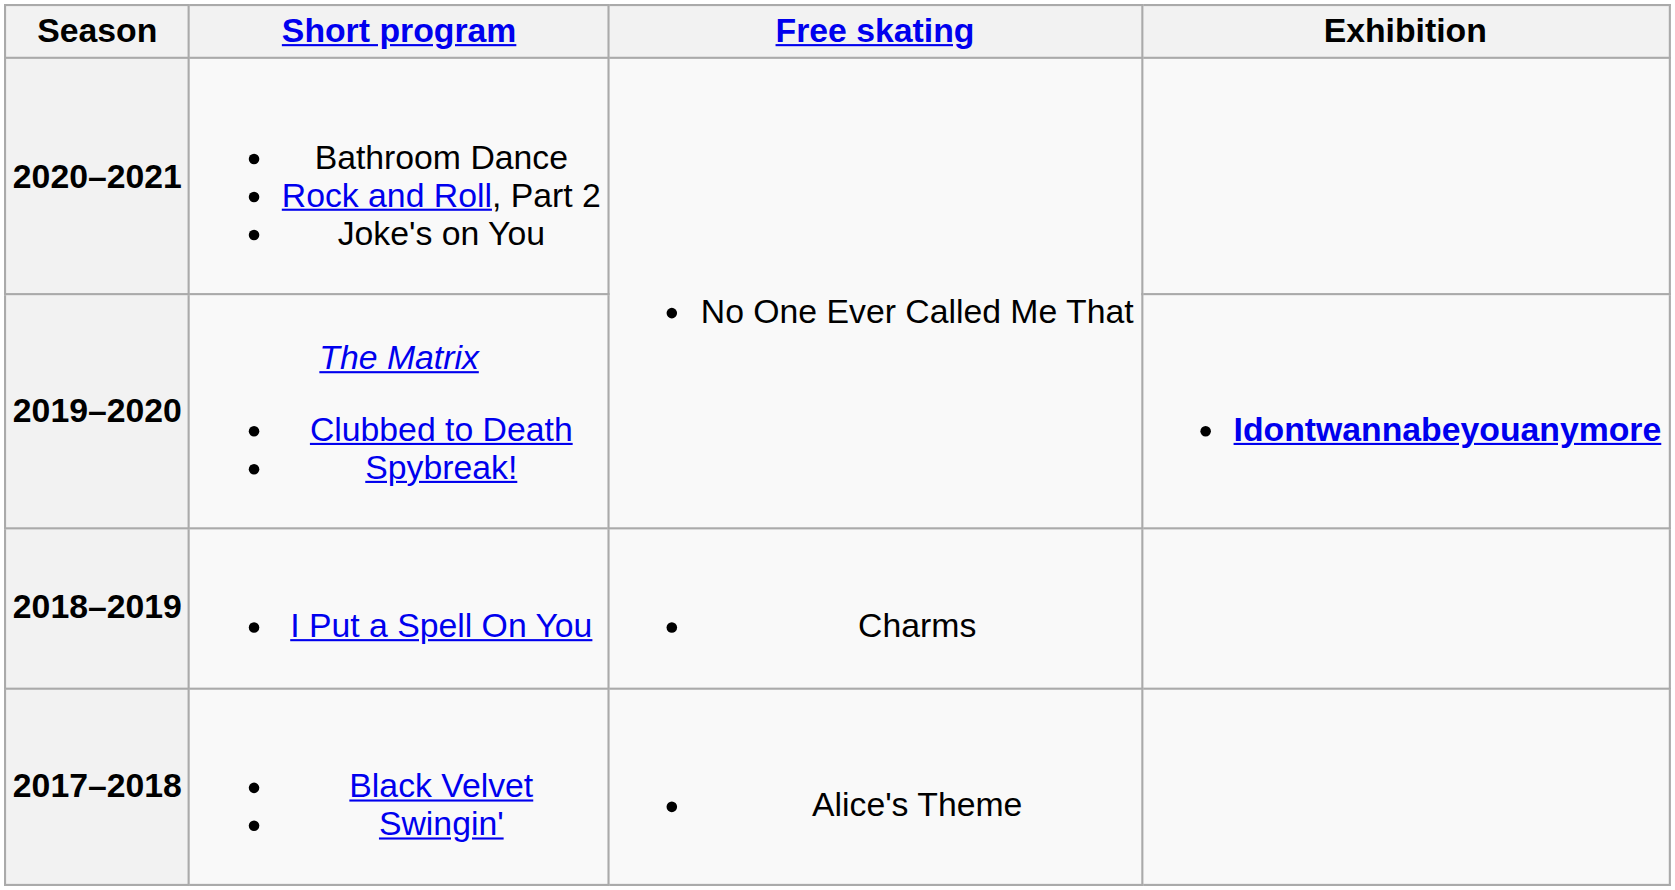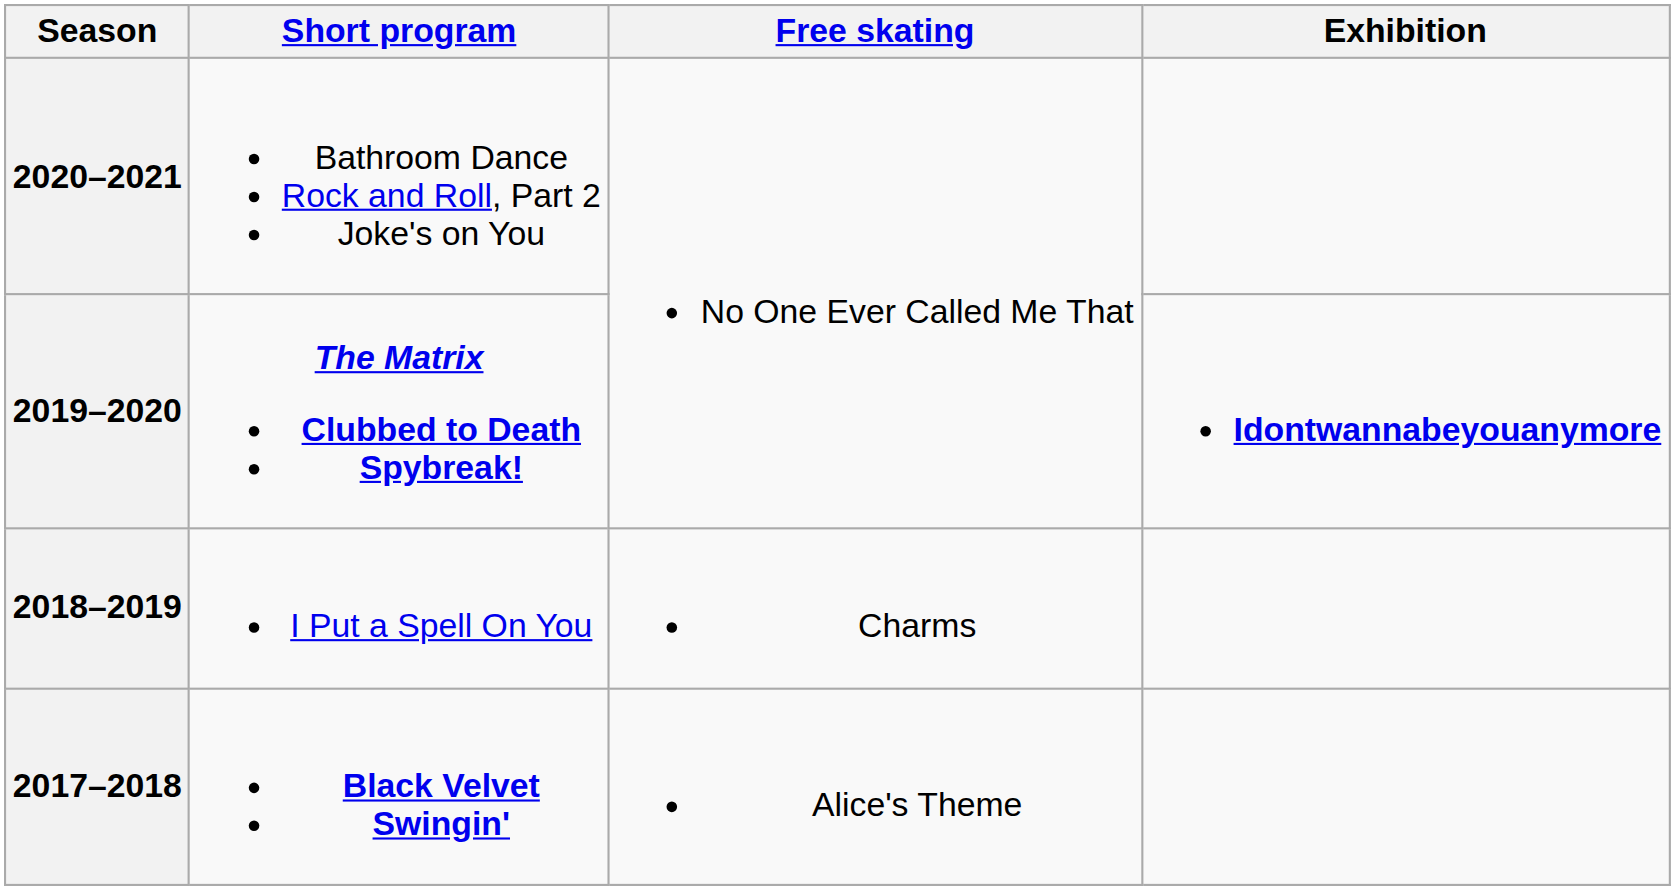2019–2020 | Short program: normal -> bold
2017–2018 | Short program: normal -> bold
